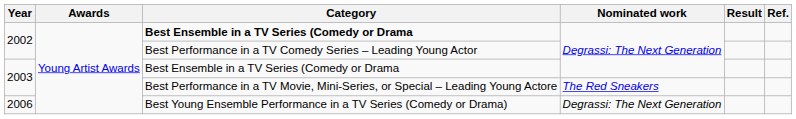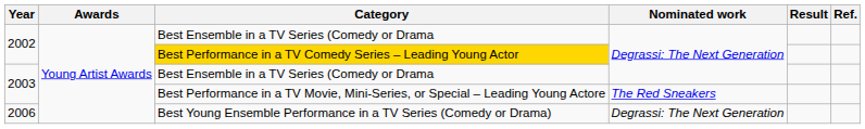2002 / Best Ensemble in a TV Series (Comedy or Drama | Category: bold -> normal
Best Performance in a TV Comedy Series – Leading Young Actor | Category: no background -> gold background
